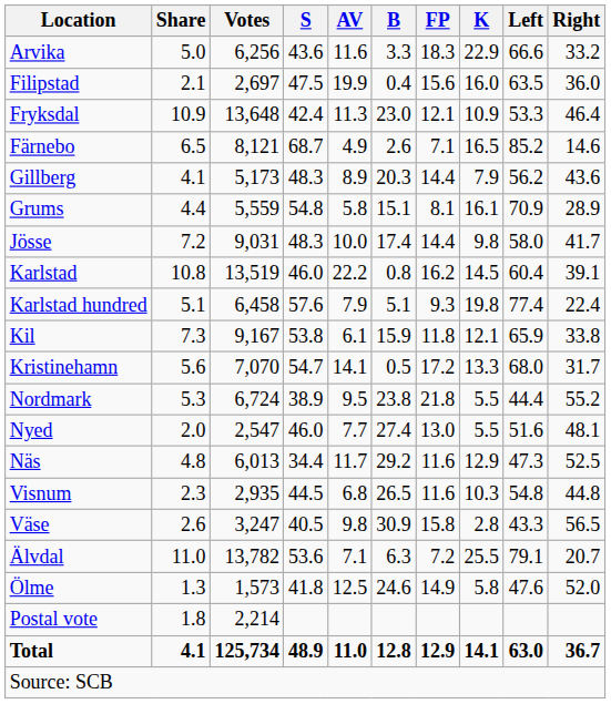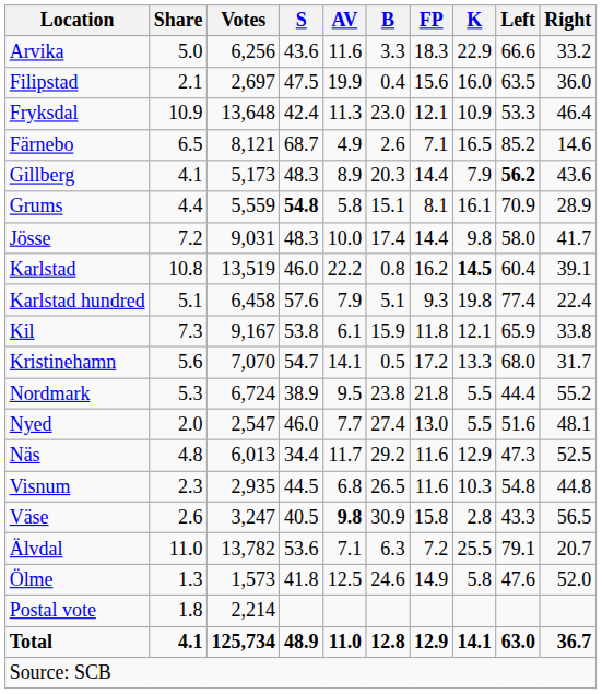Gillberg | Left: normal -> bold
Grums | S: normal -> bold
Karlstad | K: normal -> bold
Väse | AV: normal -> bold
